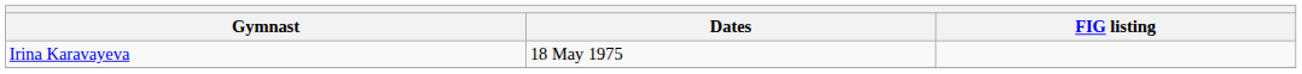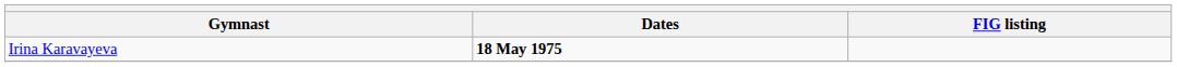Irina Karavayeva | Dates: normal -> bold
